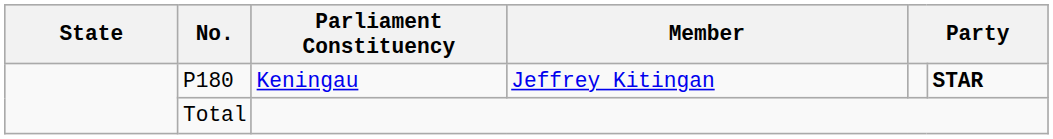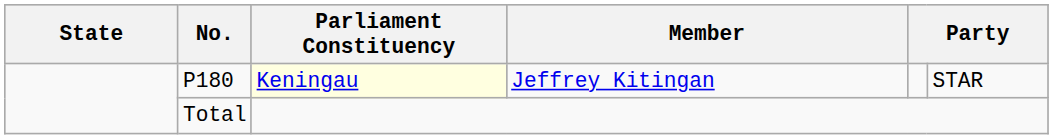P180 | Parliament Constituency: no background -> lightyellow background
P180 | column 6: bold -> normal
